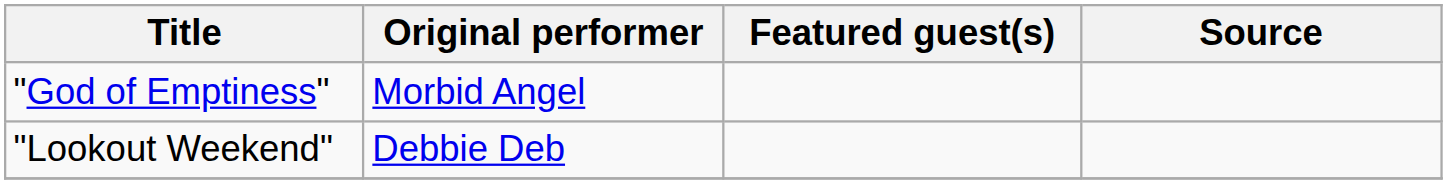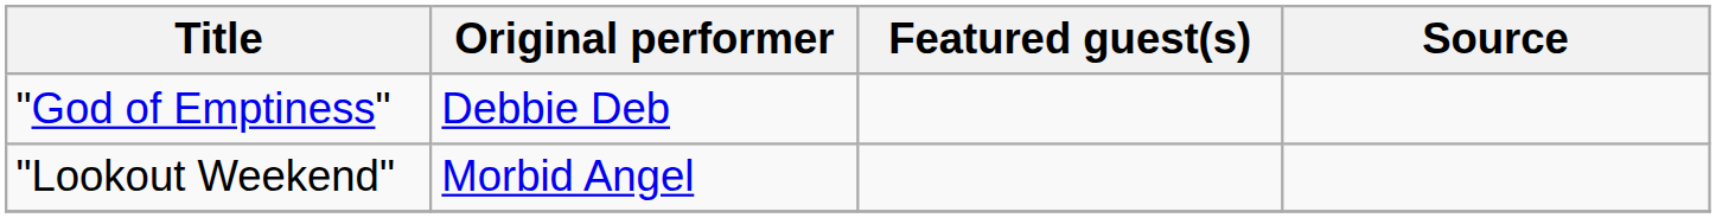"God of Emptiness" | Original performer: Morbid Angel -> Debbie Deb
"Lookout Weekend" | Original performer: Debbie Deb -> Morbid Angel
